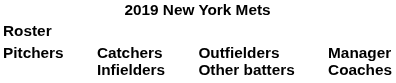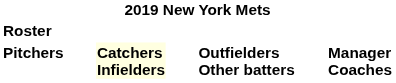Pitchers | column 2: no background -> lightyellow background
